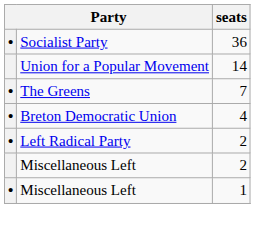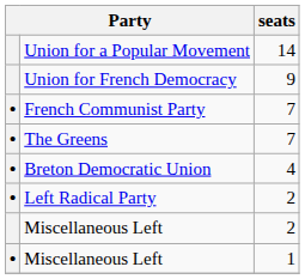- row: • | Socialist Party | 36
+ row: Union for French Democracy | 9
+ row: • | French Communist Party | 7
